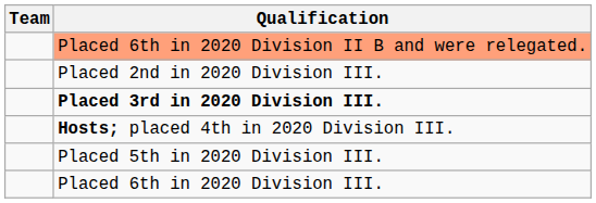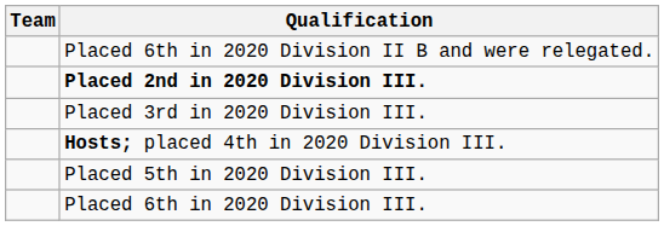Placed 6th in 2020 Division II B and were relegated. | Qualification: lightsalmon background -> no background
Placed 2nd in 2020 Division III. | Qualification: normal -> bold
Placed 3rd in 2020 Division III. | Qualification: bold -> normal
